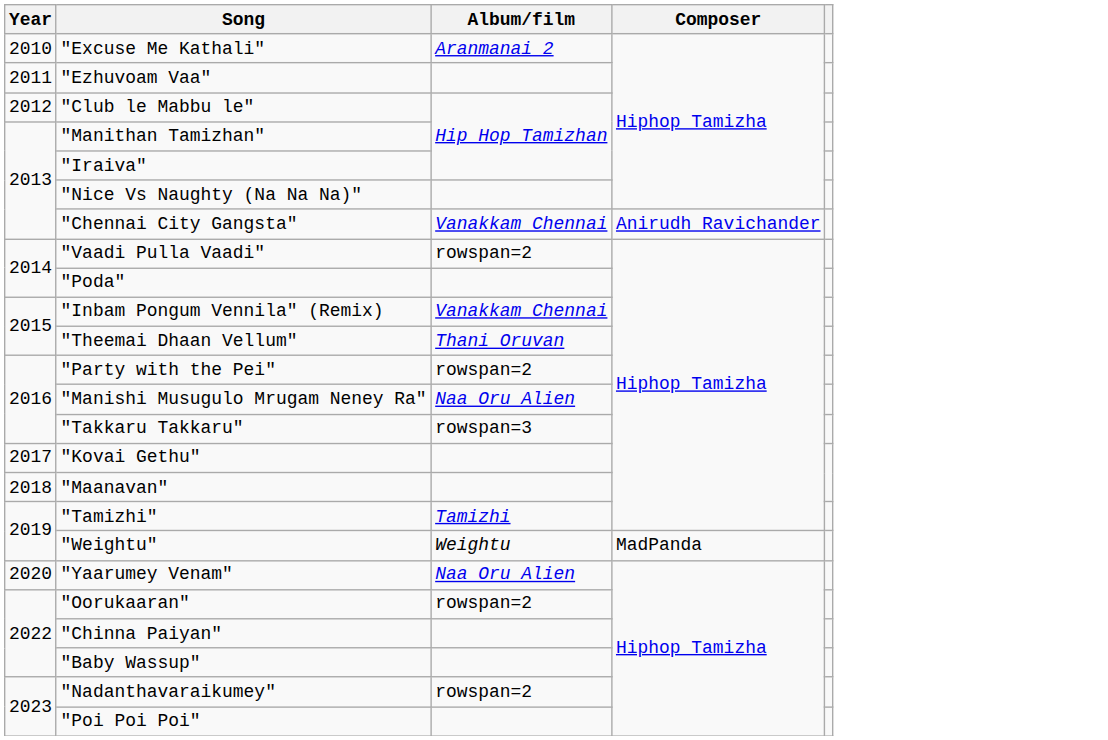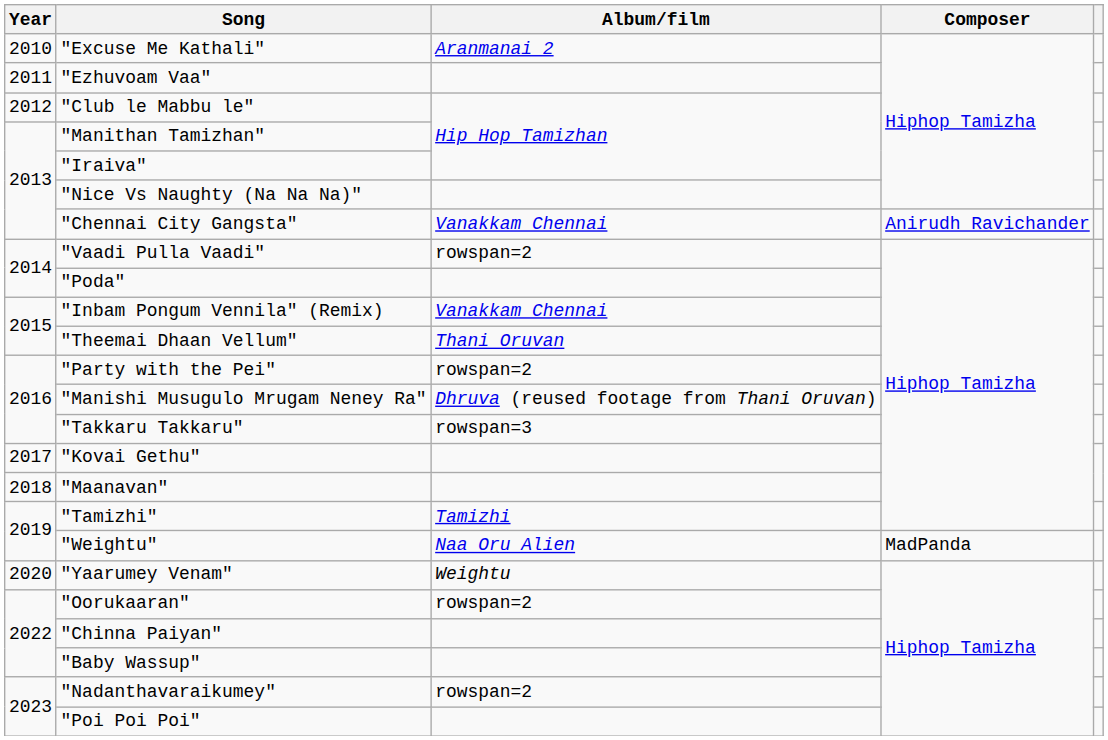"Manishi Musugulo Mrugam Neney Ra" | Album/film: Naa Oru Alien -> Dhruva (reused footage from Thani Oruvan)
"Weightu" | Album/film: Weightu -> Naa Oru Alien
"Yaarumey Venam" | Album/film: Naa Oru Alien -> Weightu
